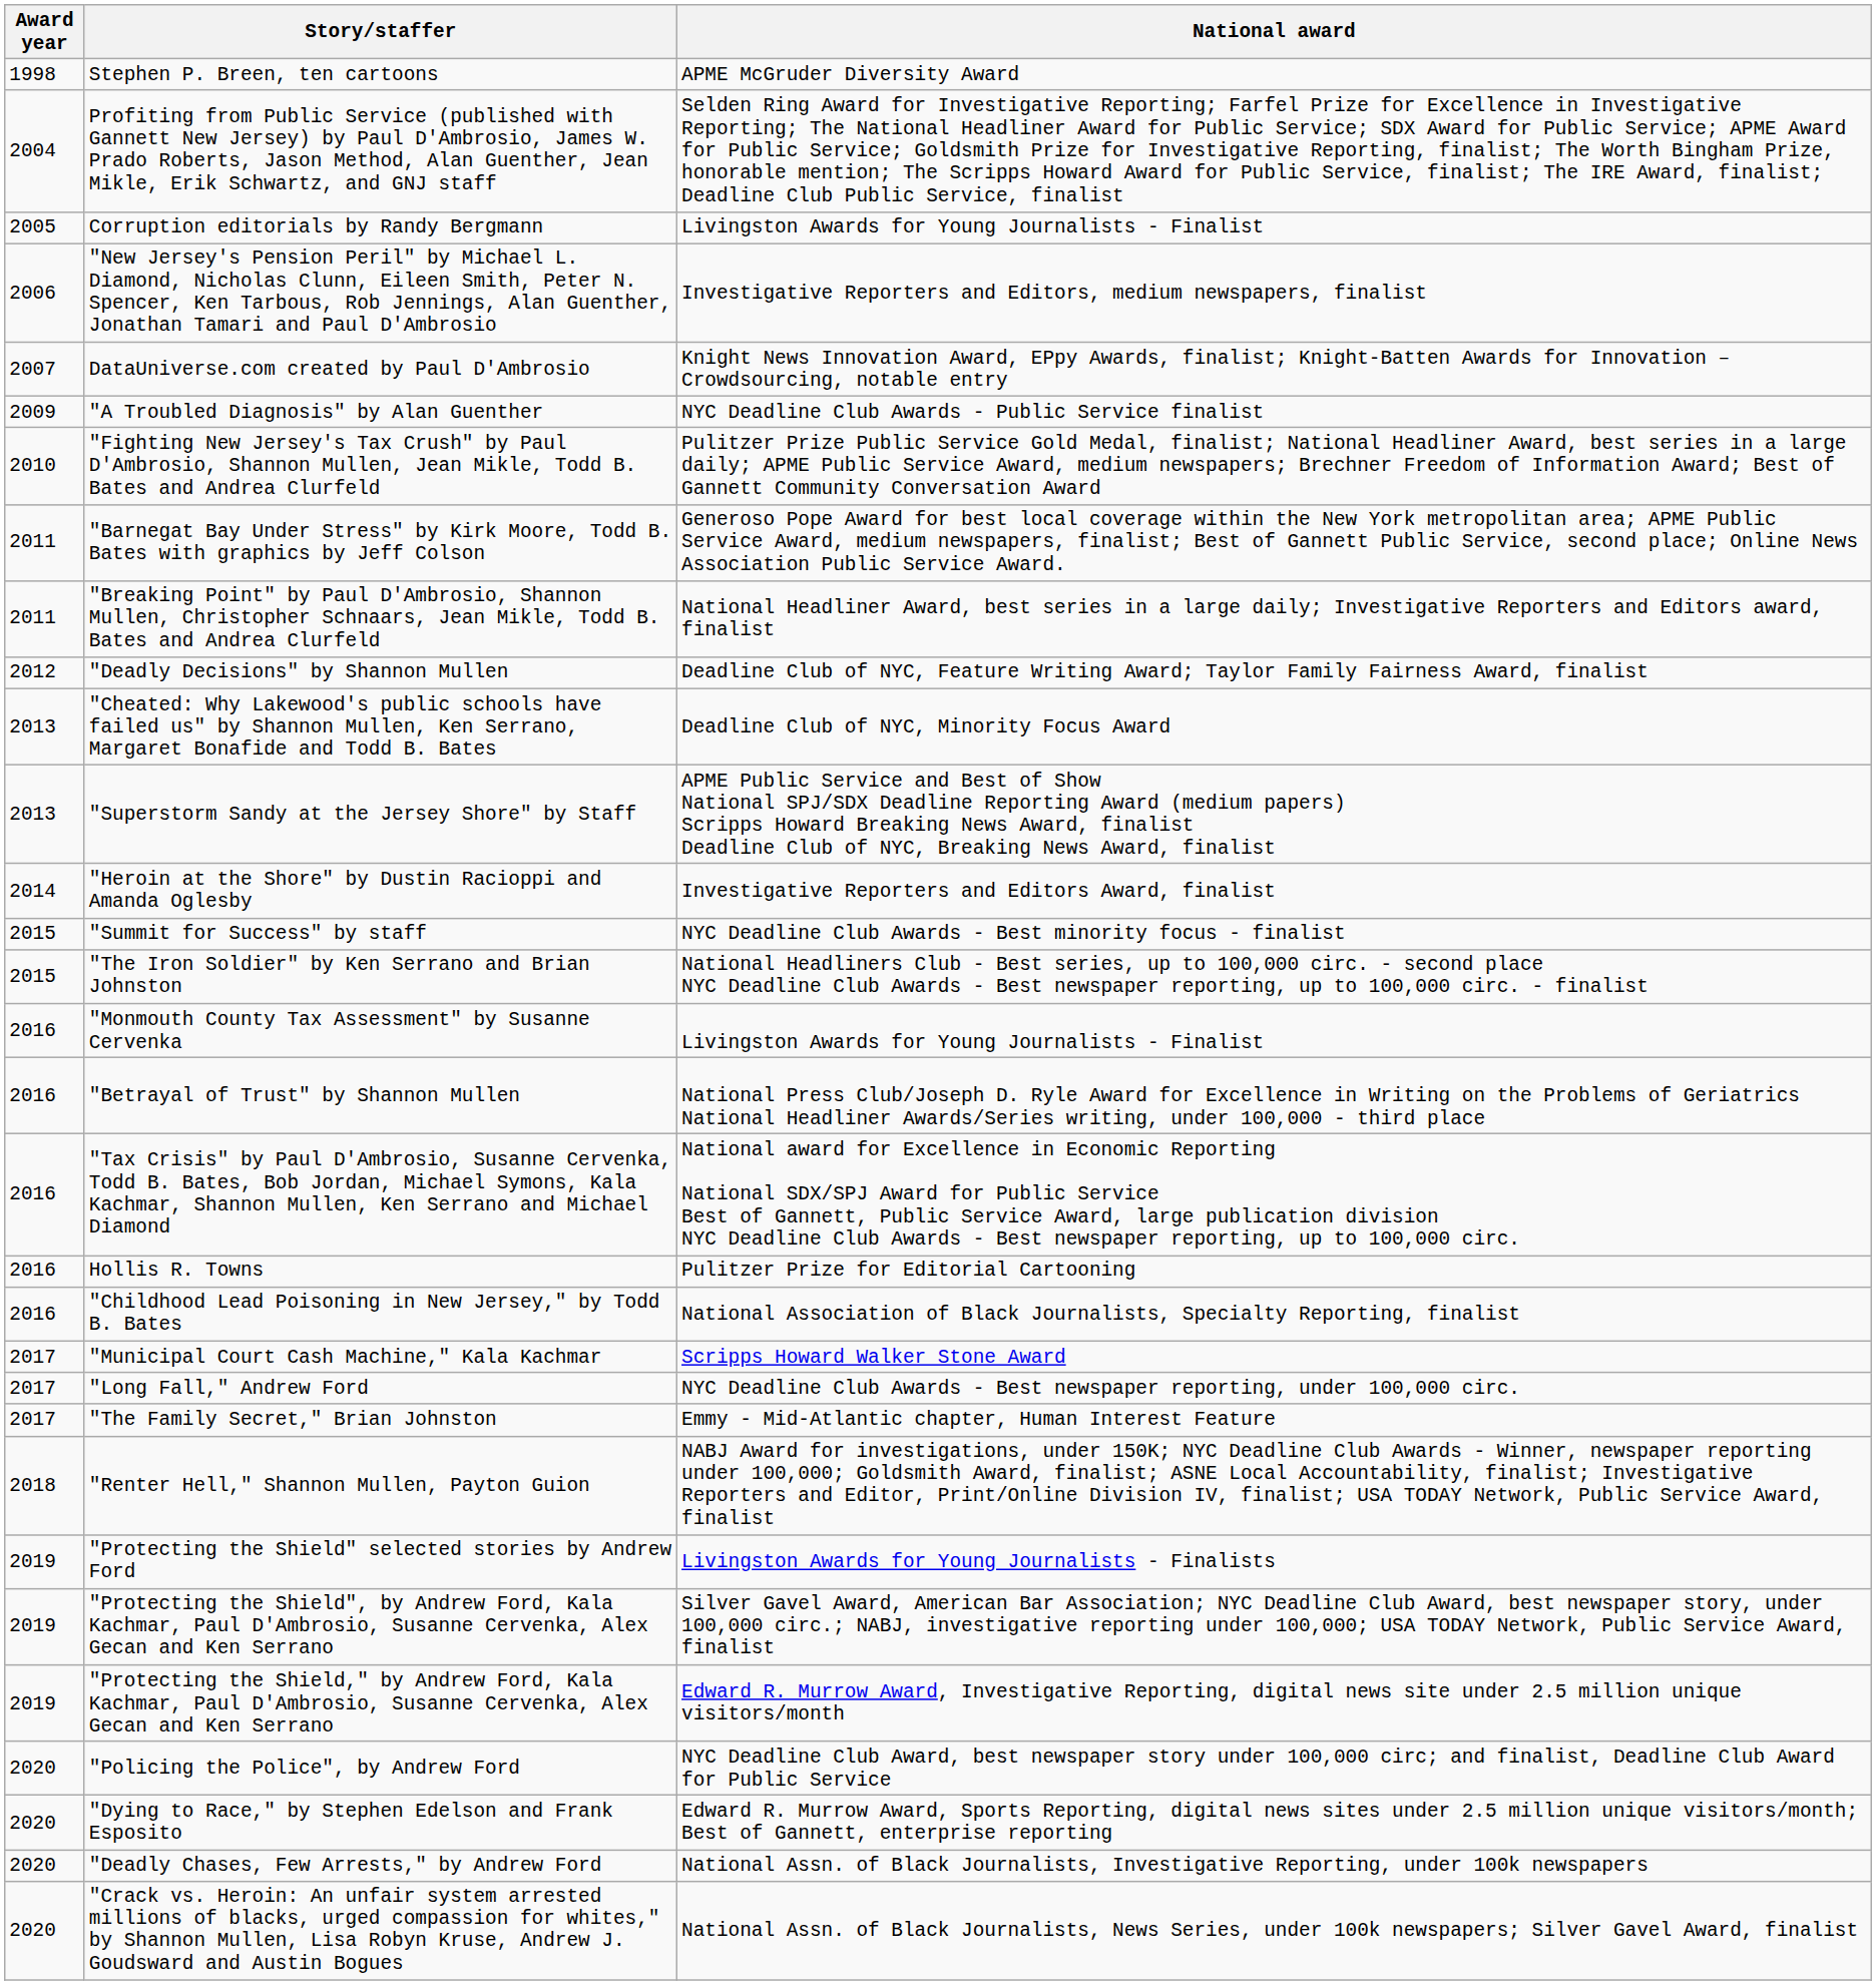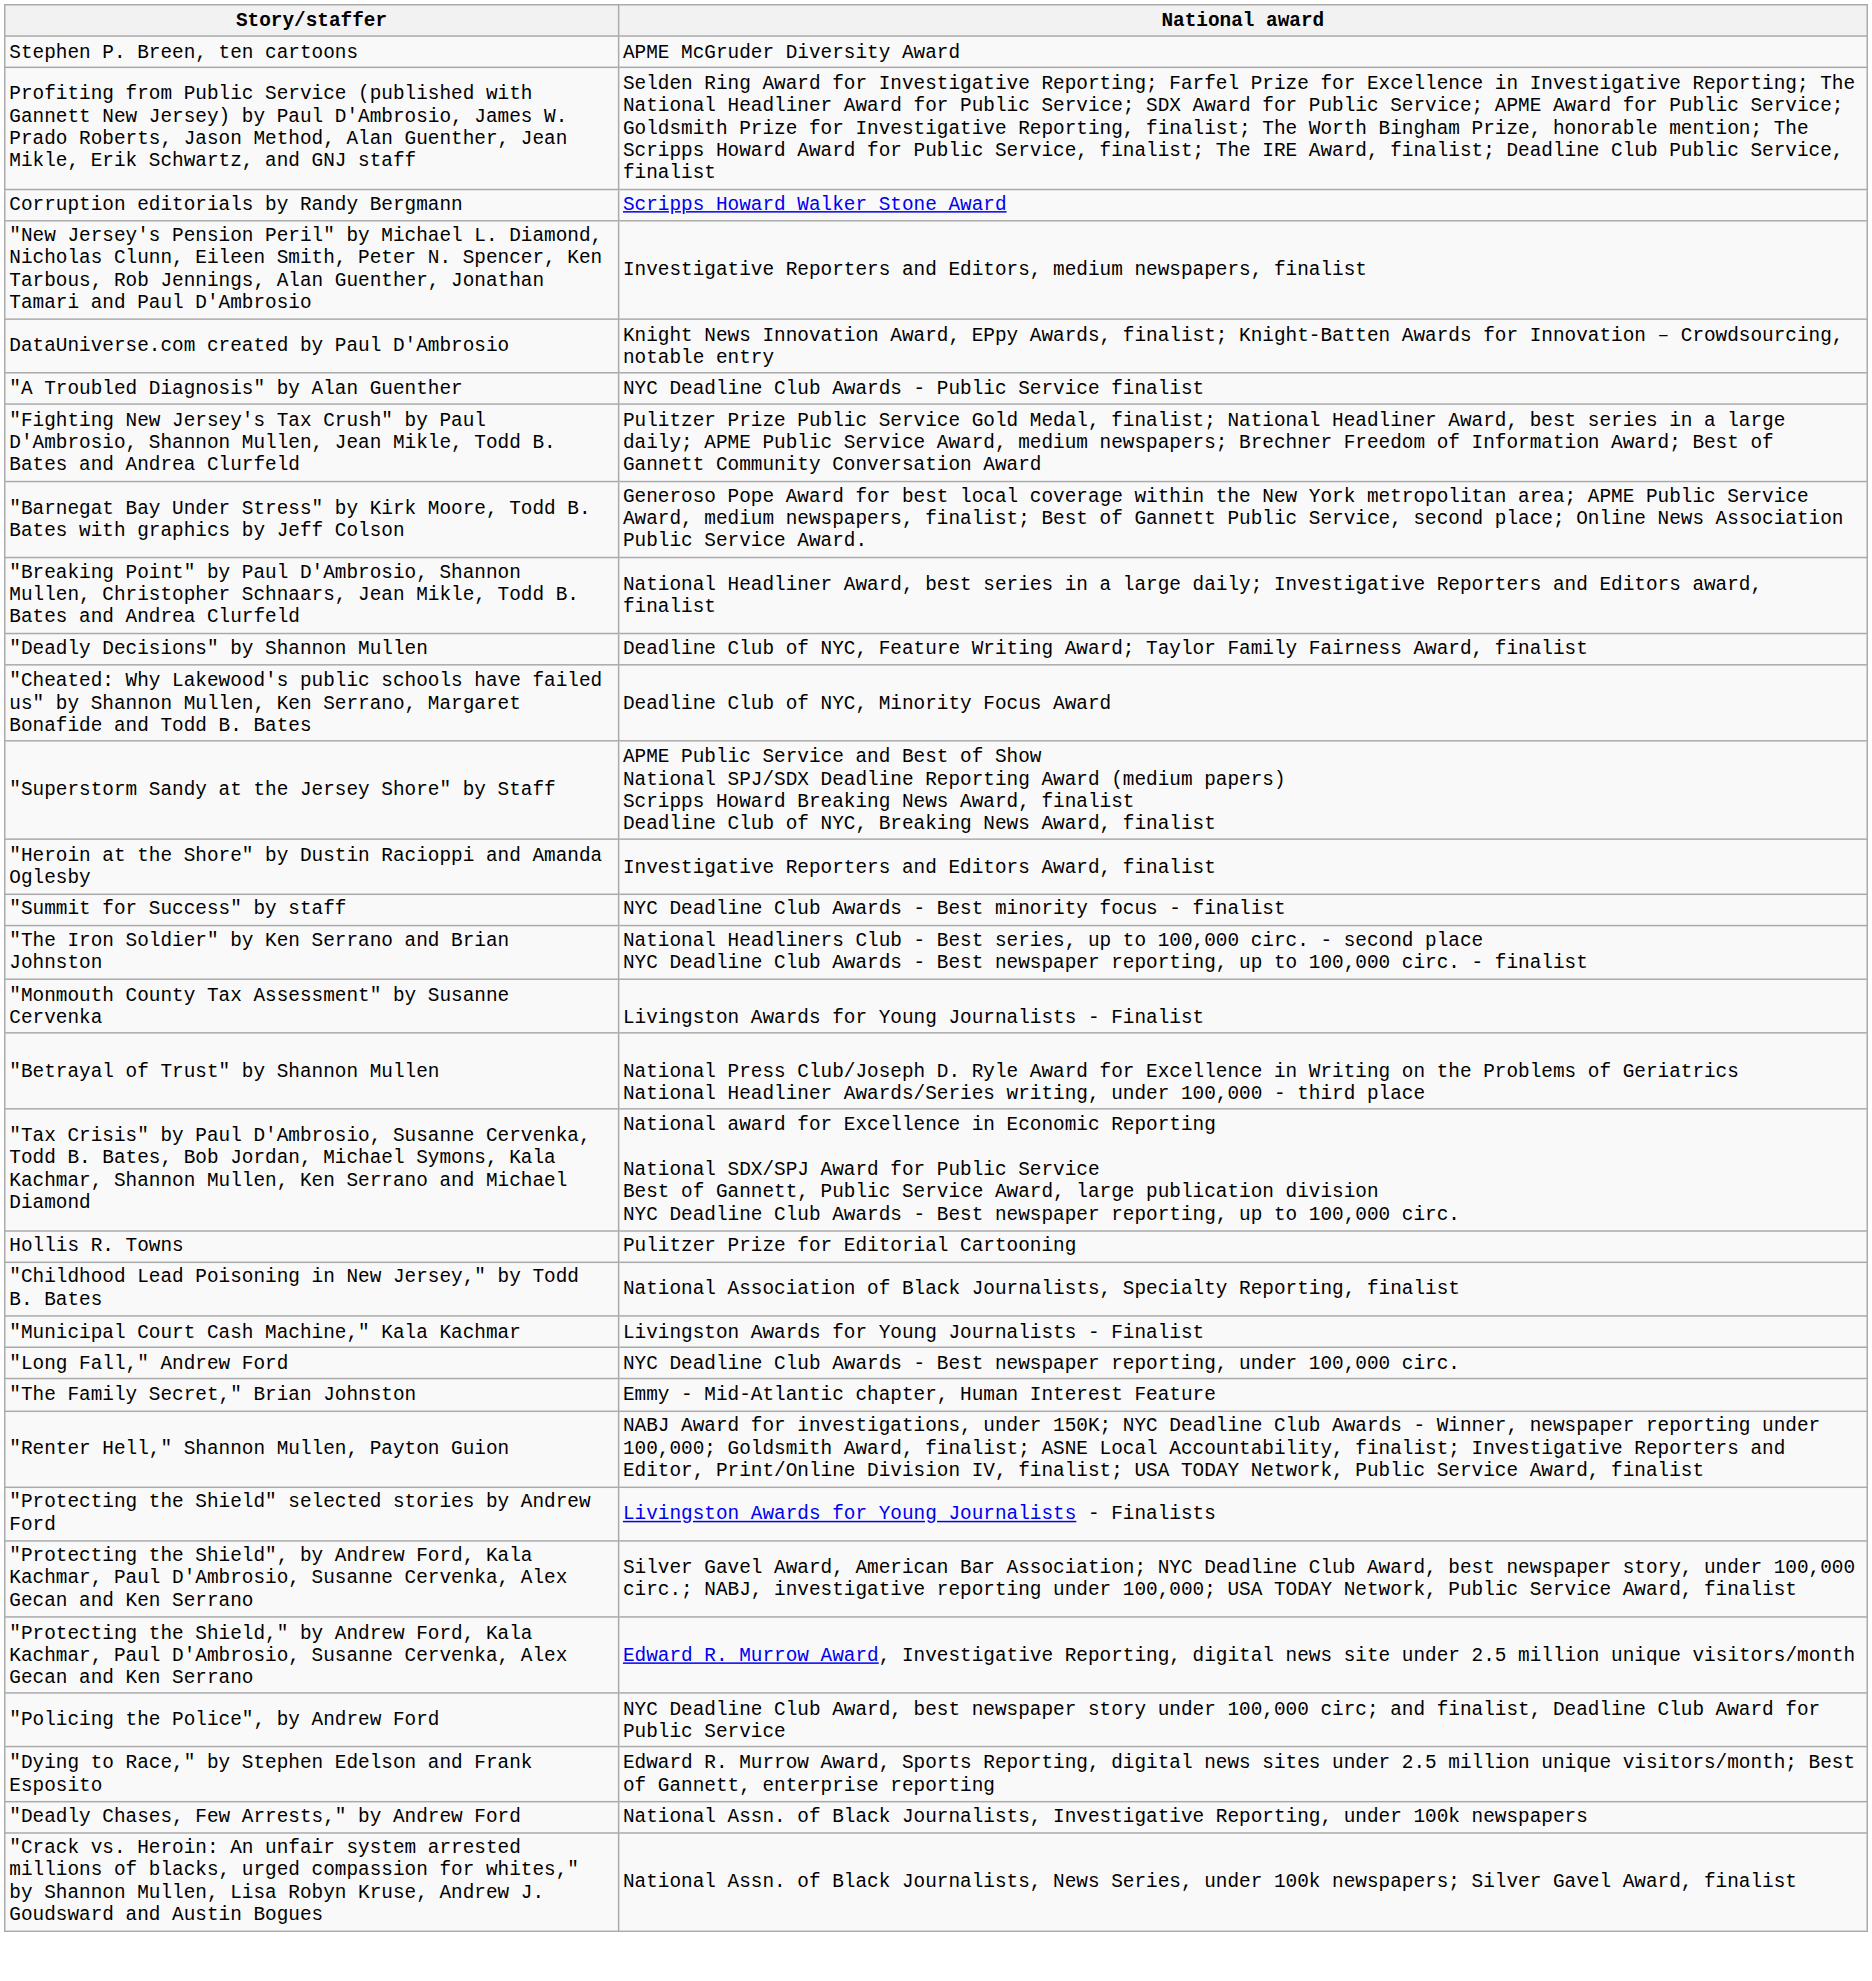- column: Award year | 1998 | 2004 | 2005 | 2006 | 2007 | 2009 | 2010 | 2011 | 2011 | 2012 | 2013 | 2013 | 2014 | 2015 | 2015 | 2016 | 2016 | 2016 | 2016 | 2016 | 2017 | 2017 | 2017 | 2018 | 2019 | 2019 | 2019 | 2020 | 2020 | 2020 | 2020
Corruption editorials by Randy Bergmann | National award: Livingston Awards for Young Journalists - Finalist -> Scripps Howard Walker Stone Award
"Municipal Court Cash Machine," Kala Kachmar | National award: Scripps Howard Walker Stone Award -> Livingston Awards for Young Journalists - Finalist
